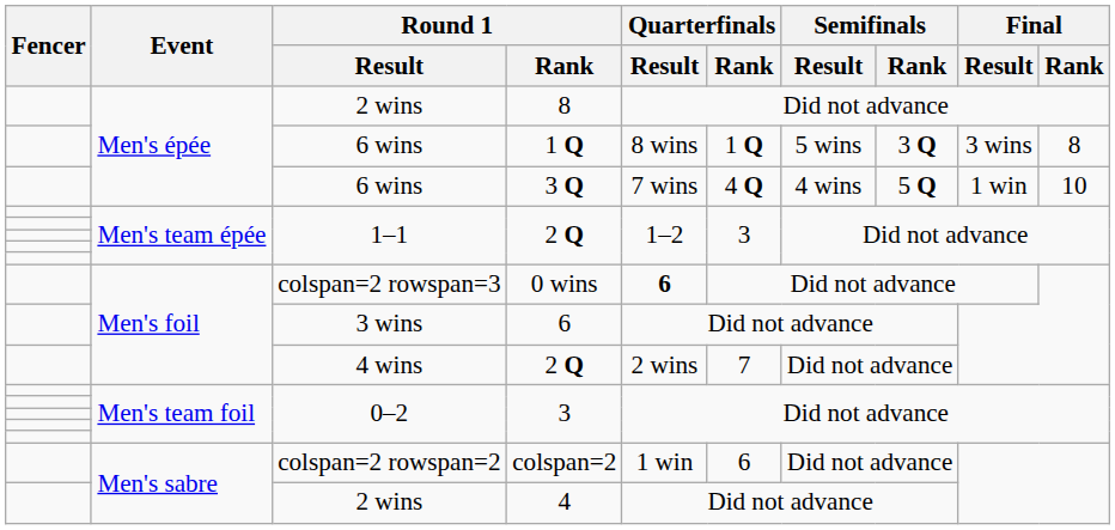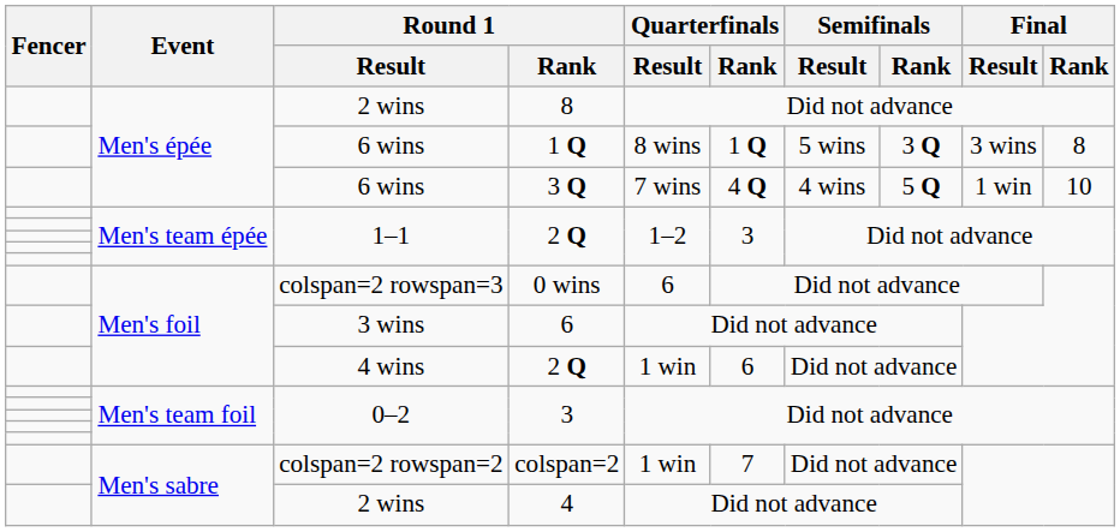0 wins | Quarterfinals / Result: bold -> normal
4 wins / 2 Q | Quarterfinals / Result: 2 wins -> 1 win
4 wins / 2 Q | Quarterfinals / Rank: 7 -> 6
colspan=2 | Quarterfinals / Rank: 6 -> 7
